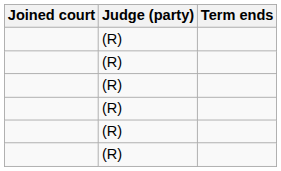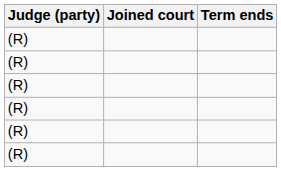columns swapped: Judge (party) <-> Joined court
